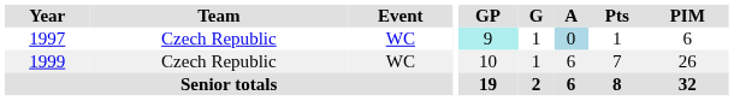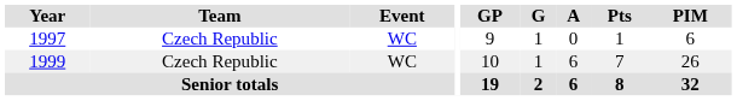1997 | GP: paleturquoise background -> no background
1997 | A: lightblue background -> no background
